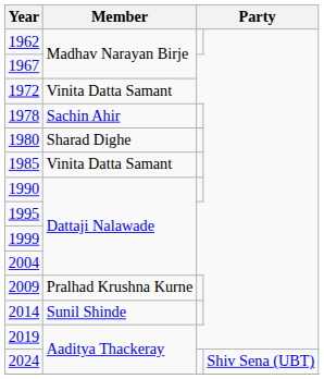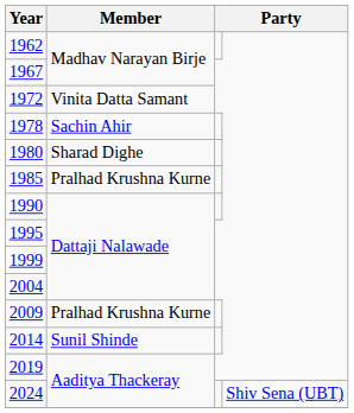1985 | Member: Vinita Datta Samant -> Pralhad Krushna Kurne
